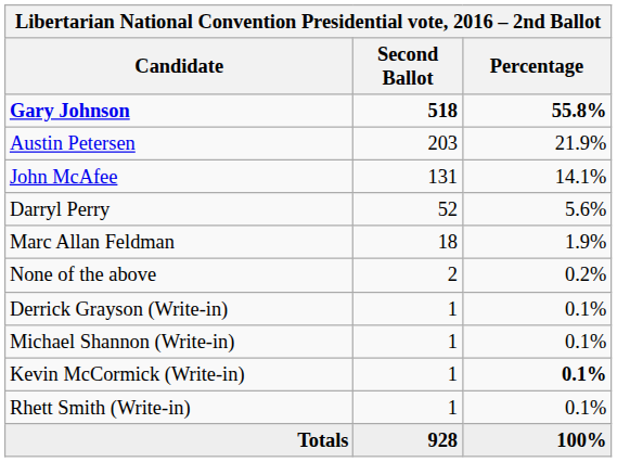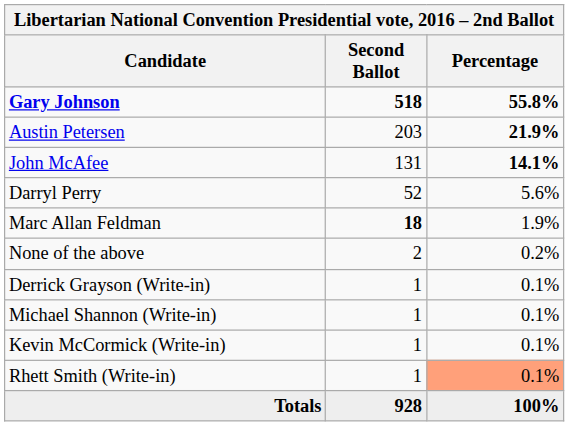Austin Petersen | Percentage: normal -> bold
John McAfee | Percentage: normal -> bold
Marc Allan Feldman | Second Ballot: normal -> bold
Kevin McCormick (Write-in) | Percentage: bold -> normal
Rhett Smith (Write-in) | Percentage: no background -> lightsalmon background
